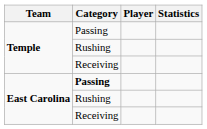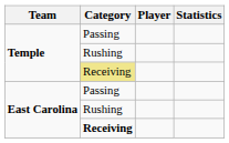Temple / Receiving | Category: no background -> khaki background
East Carolina / Passing | Category: bold -> normal
East Carolina / Receiving | Category: normal -> bold
